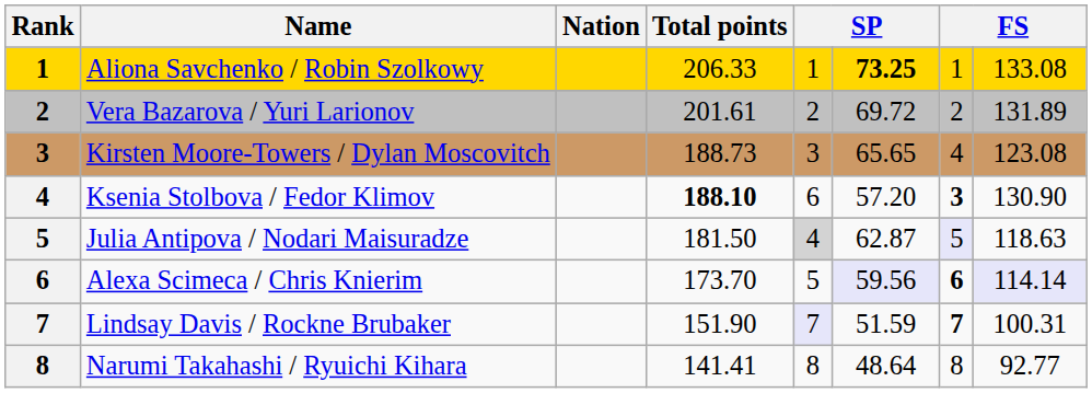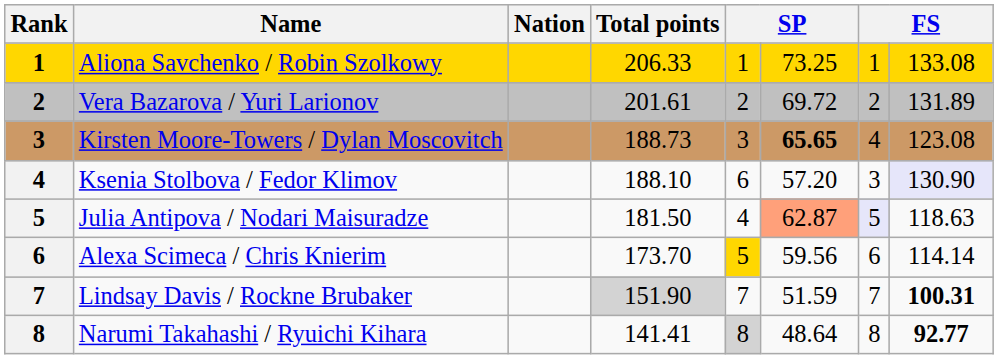Aliona Savchenko / Robin Szolkowy | column 6: bold -> normal
Kirsten Moore-Towers / Dylan Moscovitch | column 6: normal -> bold
Ksenia Stolbova / Fedor Klimov | Total points: bold -> normal
Ksenia Stolbova / Fedor Klimov | column 7: bold -> normal
Ksenia Stolbova / Fedor Klimov | column 8: no background -> lavender background
Julia Antipova / Nodari Maisuradze | column 5: lightgrey background -> no background
Julia Antipova / Nodari Maisuradze | column 6: no background -> lightsalmon background
Alexa Scimeca / Chris Knierim | column 5: no background -> gold background
Alexa Scimeca / Chris Knierim | column 6: lavender background -> no background
Alexa Scimeca / Chris Knierim | column 7: bold -> normal
Alexa Scimeca / Chris Knierim | column 8: lavender background -> no background
Lindsay Davis / Rockne Brubaker | Total points: no background -> lightgrey background
Lindsay Davis / Rockne Brubaker | column 5: lavender background -> no background
Lindsay Davis / Rockne Brubaker | column 7: bold -> normal
Lindsay Davis / Rockne Brubaker | column 8: normal -> bold
Narumi Takahashi / Ryuichi Kihara | column 5: no background -> lightgrey background
Narumi Takahashi / Ryuichi Kihara | column 8: normal -> bold
